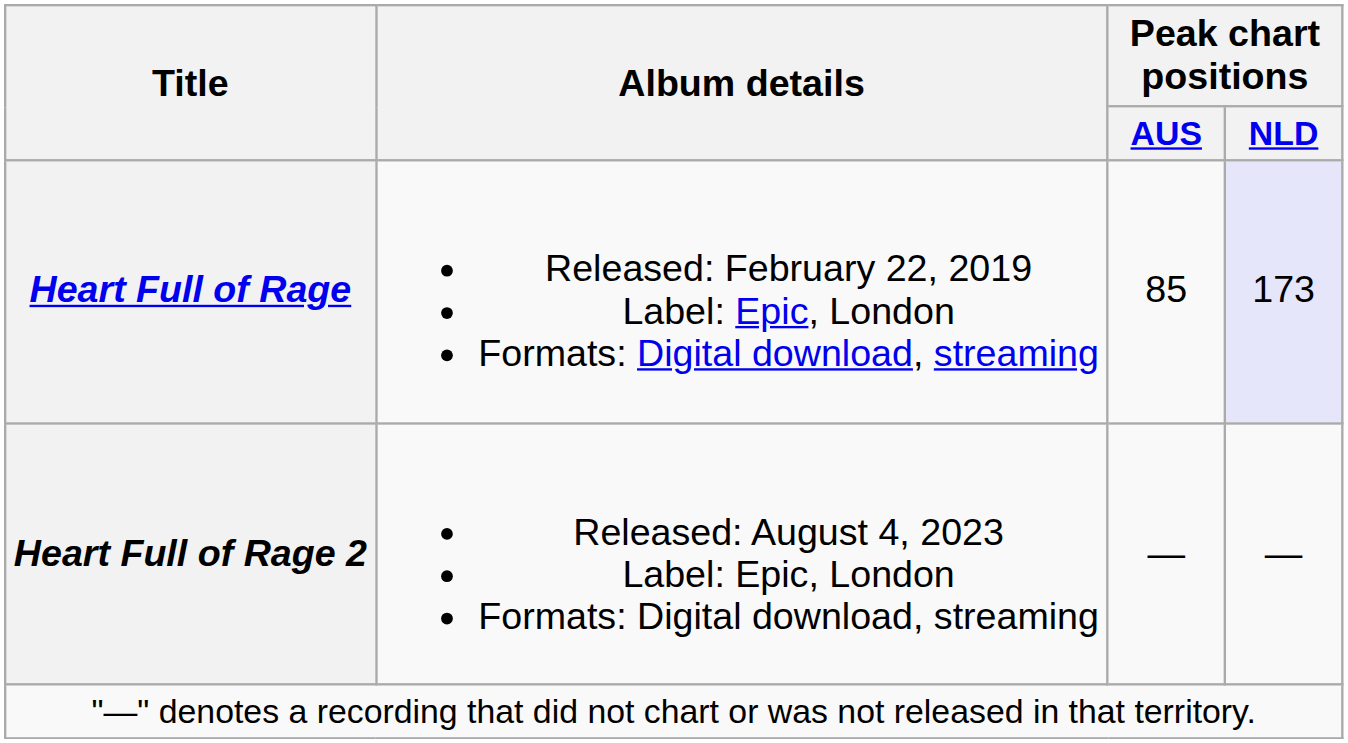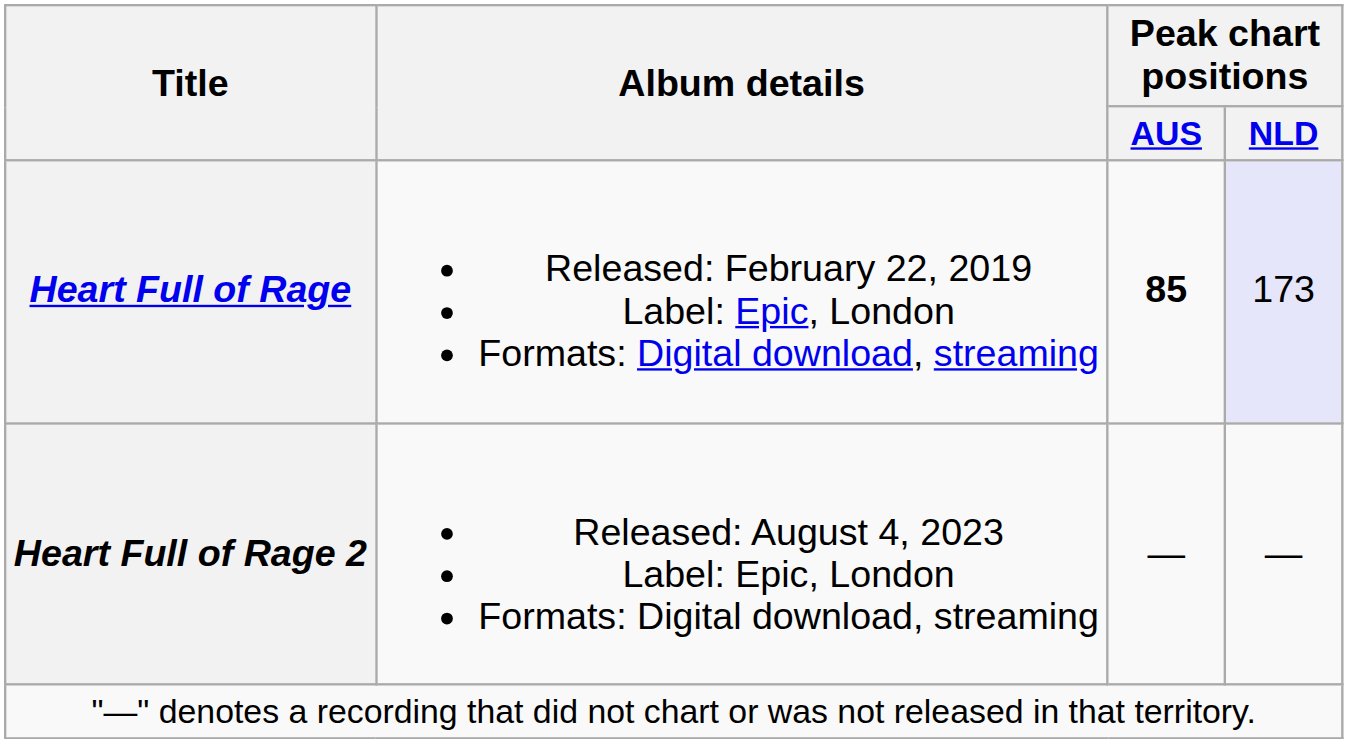Heart Full of Rage | Peak chart positions / AUS: normal -> bold
